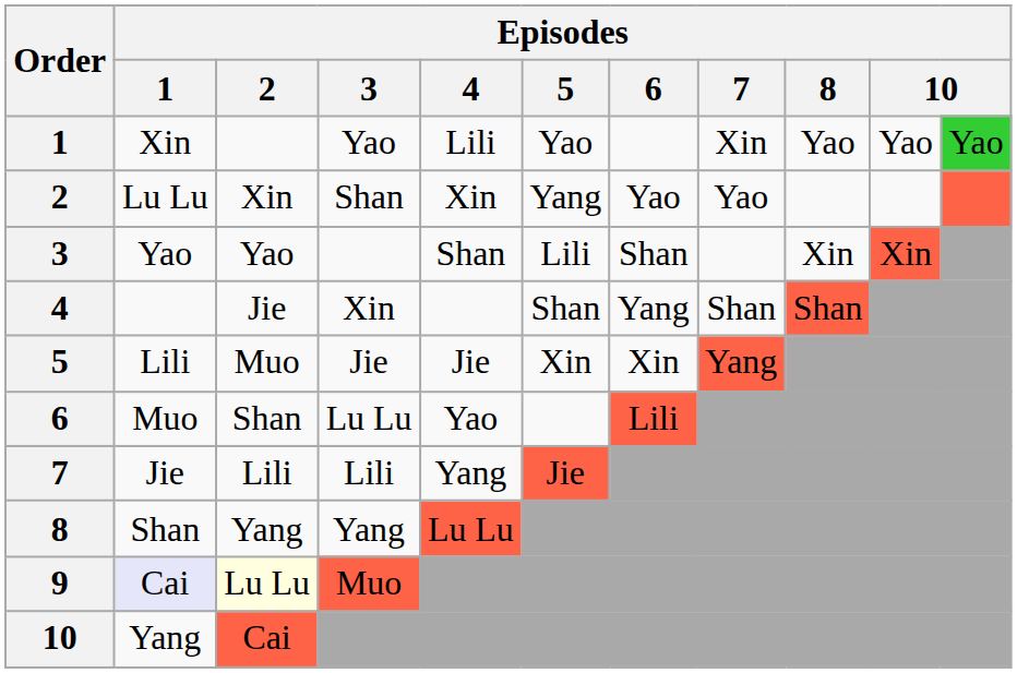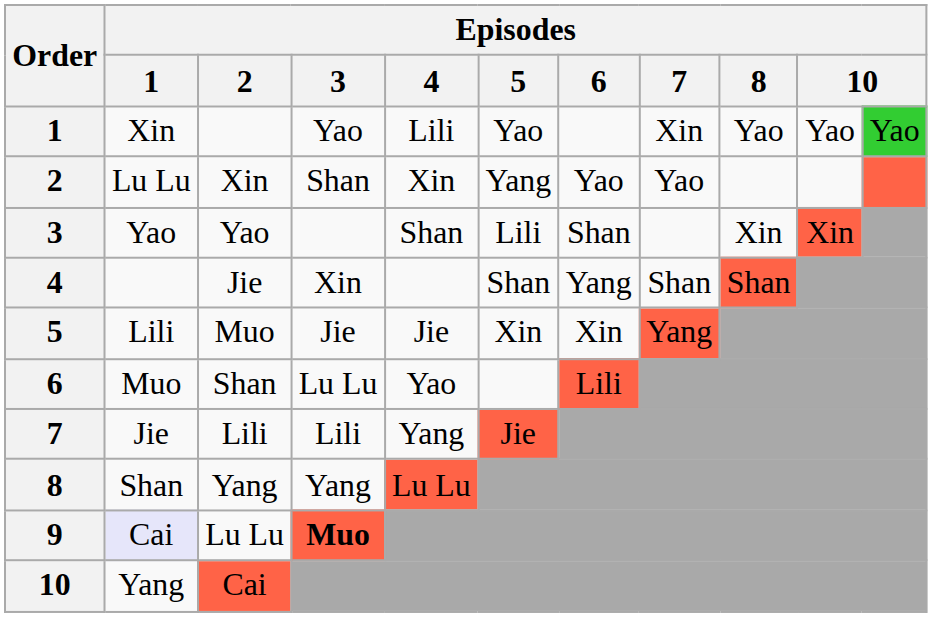9 | Episodes / 2: lightyellow background -> no background
9 | Episodes / 3: normal -> bold
